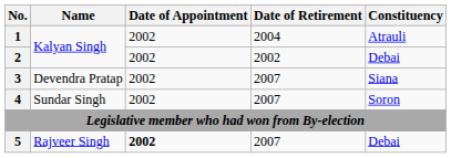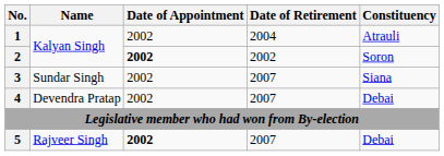2 | Date of Appointment: normal -> bold
2 | Constituency: Debai -> Soron
3 | Name: Devendra Pratap -> Sundar Singh
4 | Name: Sundar Singh -> Devendra Pratap
4 | Constituency: Soron -> Debai
